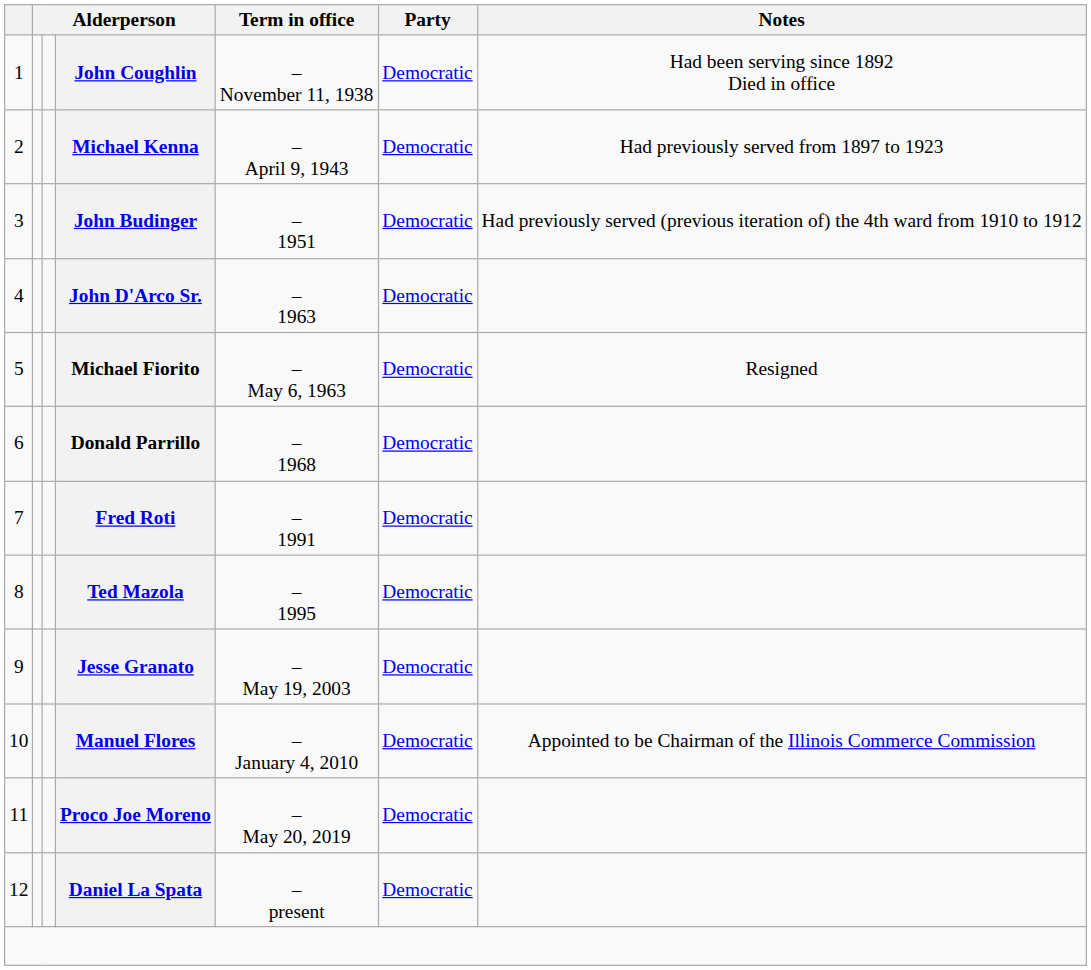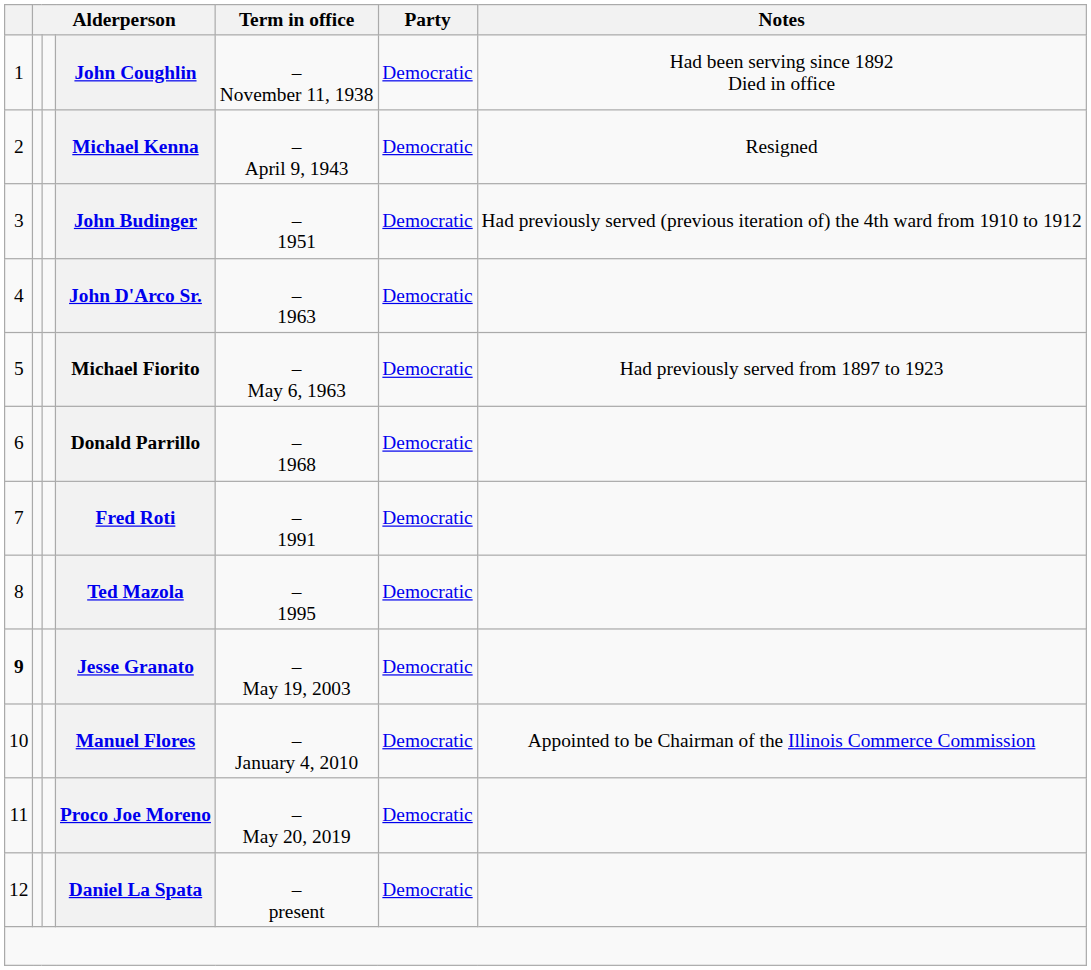Michael Kenna | Notes: Had previously served from 1897 to 1923 -> Resigned
Michael Fiorito | Notes: Resigned -> Had previously served from 1897 to 1923
Jesse Granato | column 1: normal -> bold
